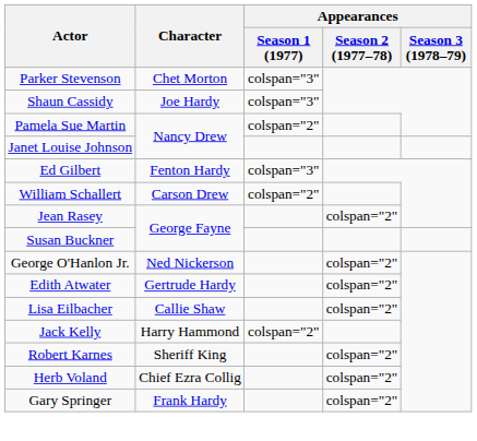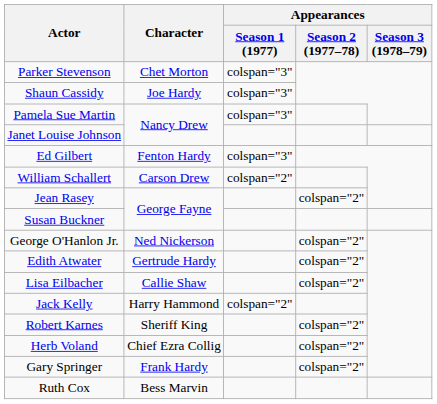Pamela Sue Martin | Appearances / Season 1 (1977): colspan="2" -> colspan="3"
+ row: Ruth Cox | Bess Marvin
